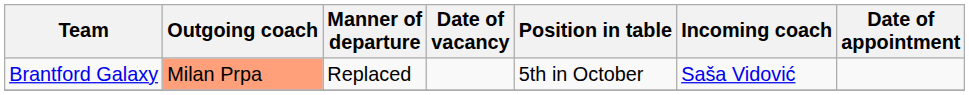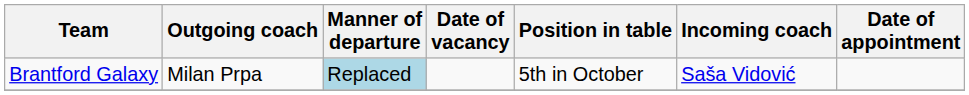Brantford Galaxy | Outgoing coach: lightsalmon background -> no background
Brantford Galaxy | Manner of departure: no background -> lightblue background
